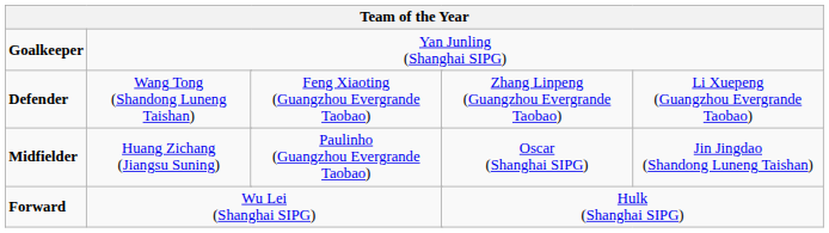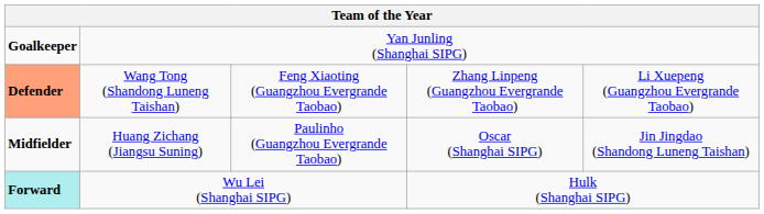Defender | column 1: no background -> lightsalmon background
Forward | column 1: no background -> paleturquoise background
